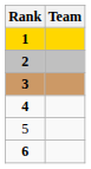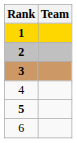4 | Rank: bold -> normal
5 | Rank: normal -> bold
6 | Rank: bold -> normal
